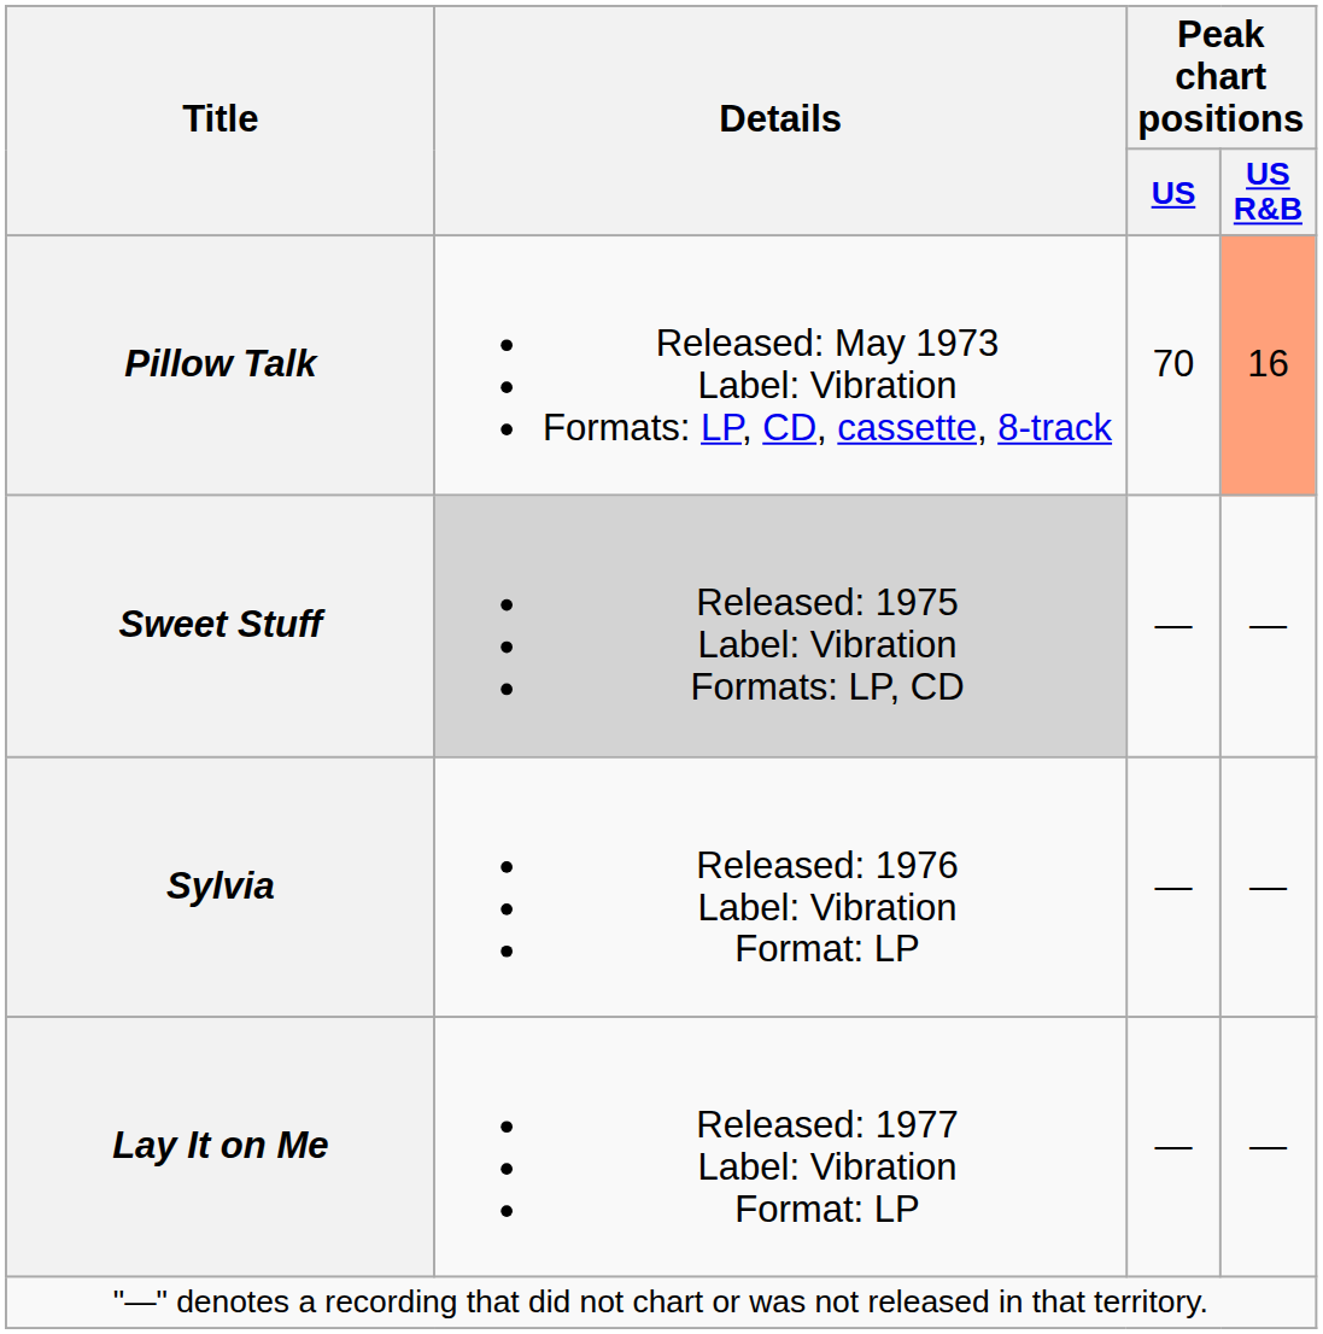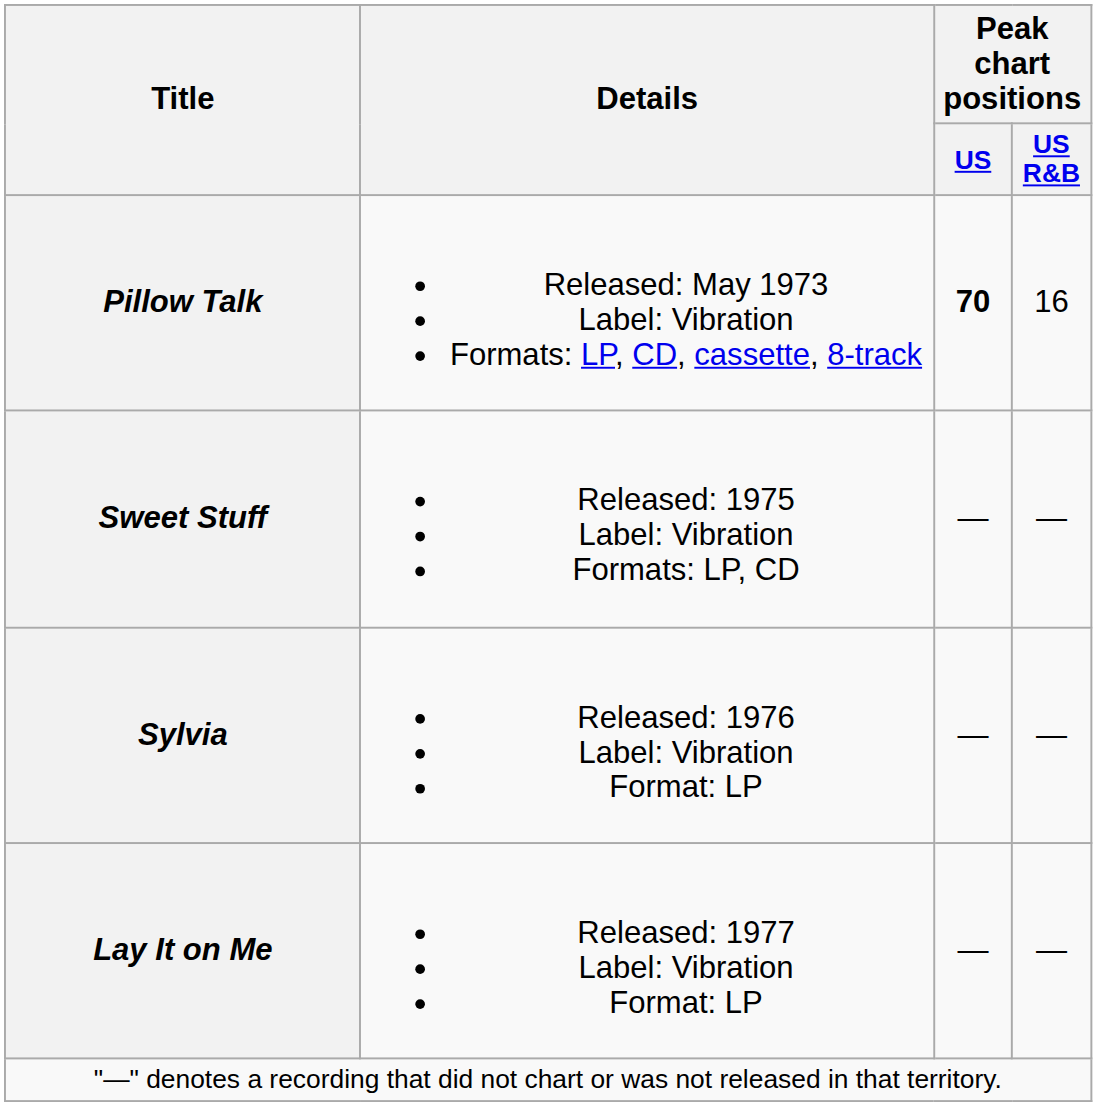Pillow Talk | Peak chart positions / US: normal -> bold
Pillow Talk | Peak chart positions / US R&B: lightsalmon background -> no background
Sweet Stuff | Details: lightgrey background -> no background
